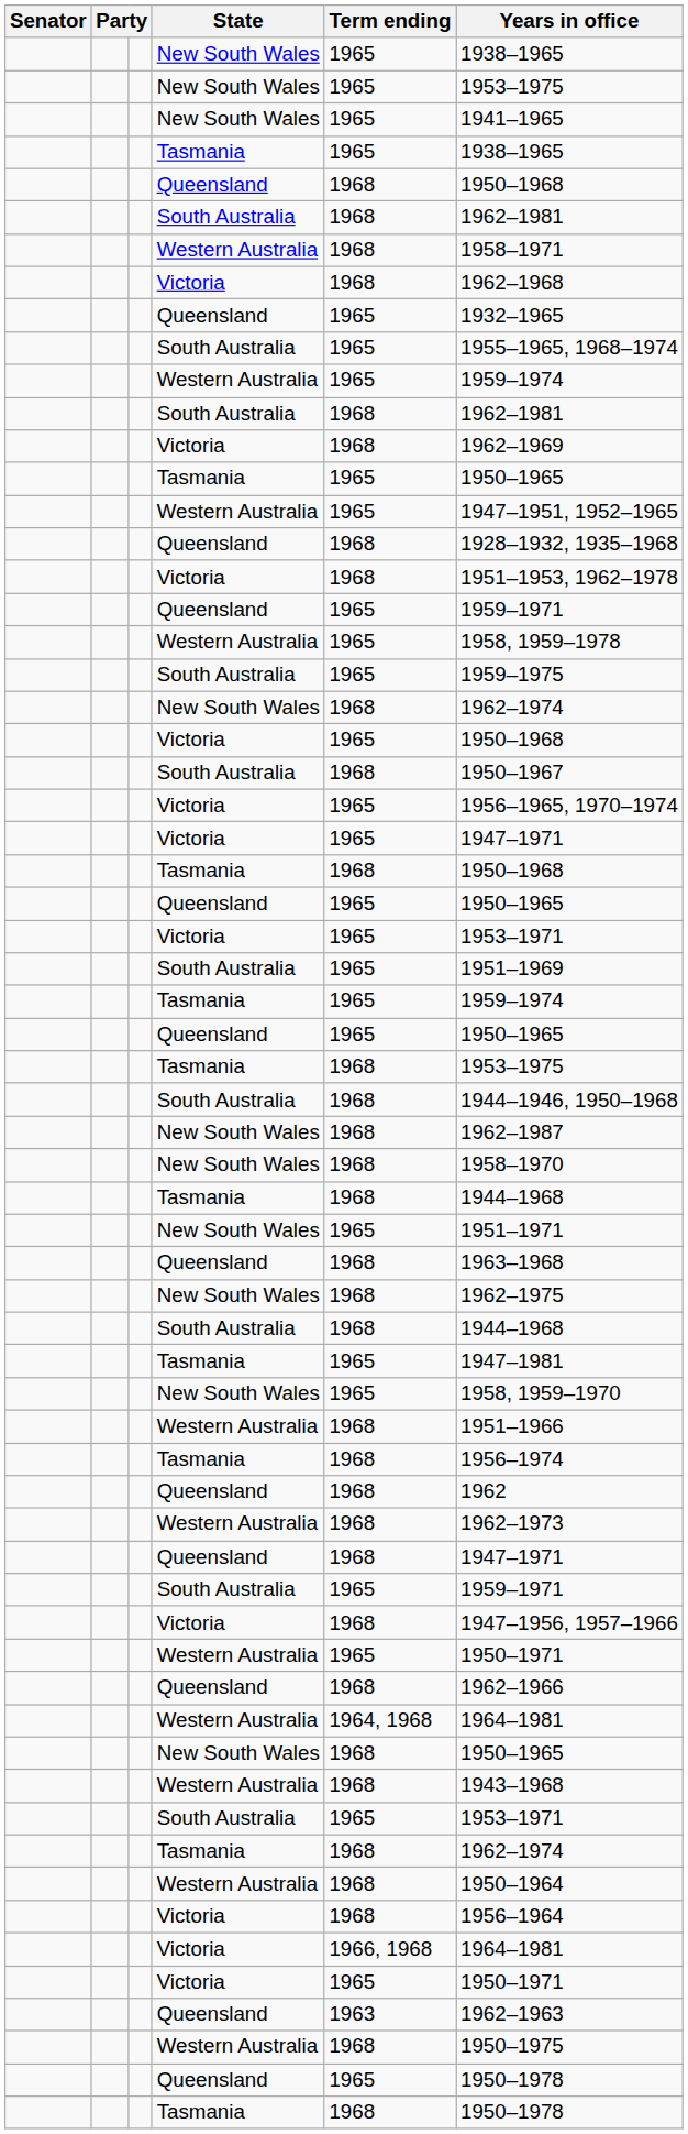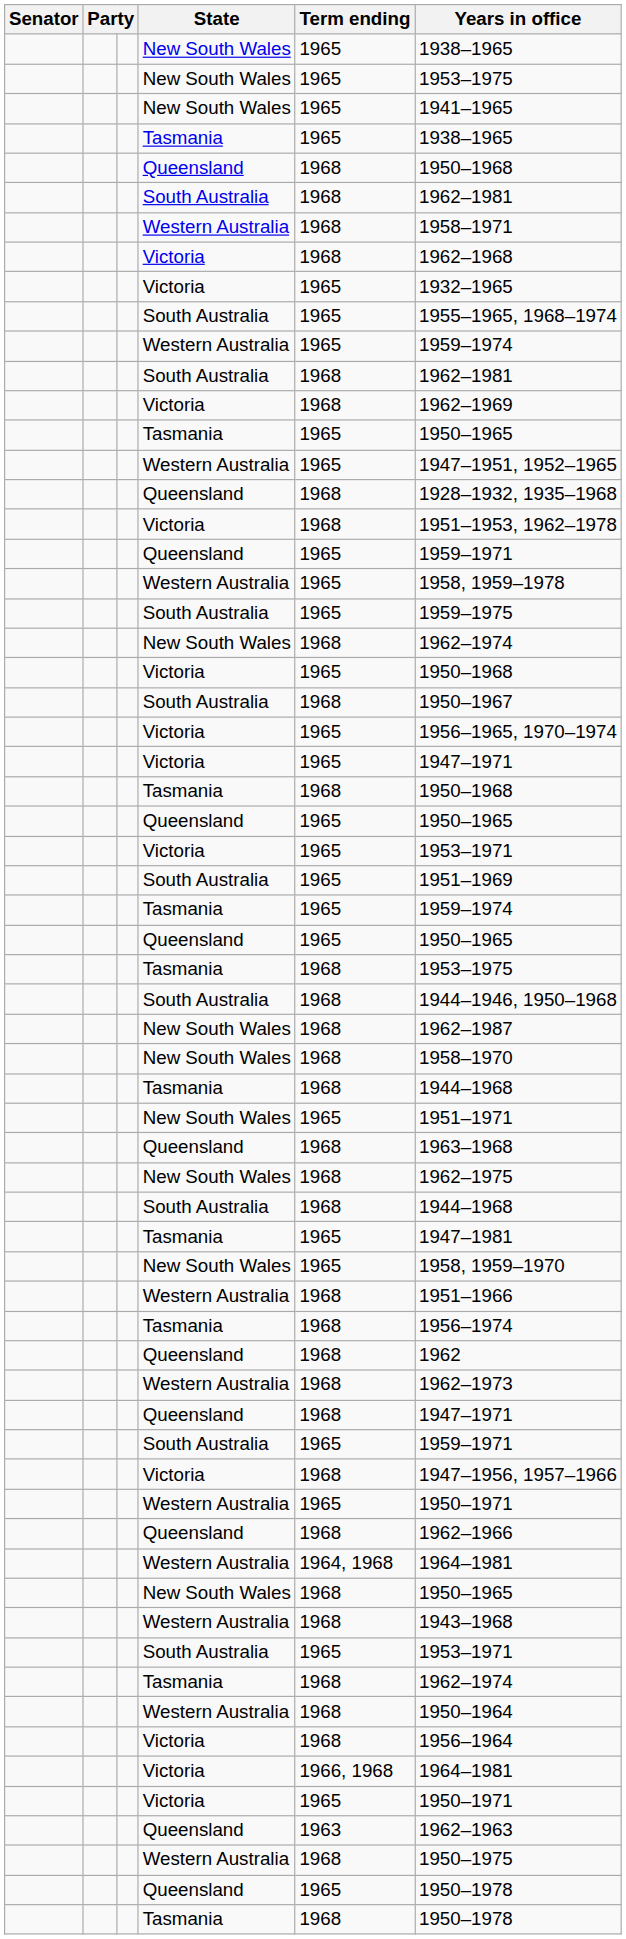row 10 | State: Queensland -> Victoria
